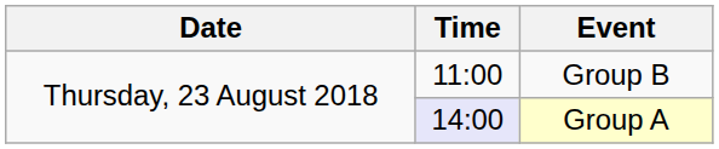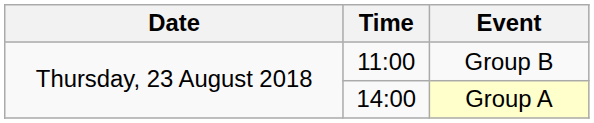Group A | Time: lavender background -> no background
